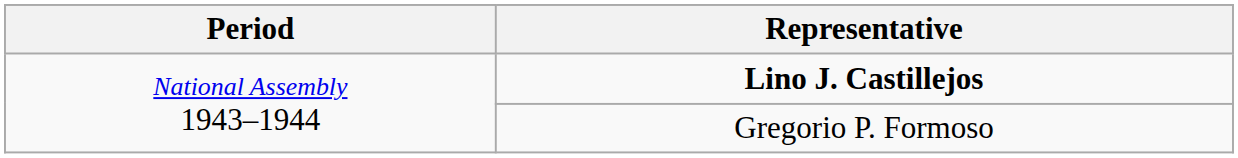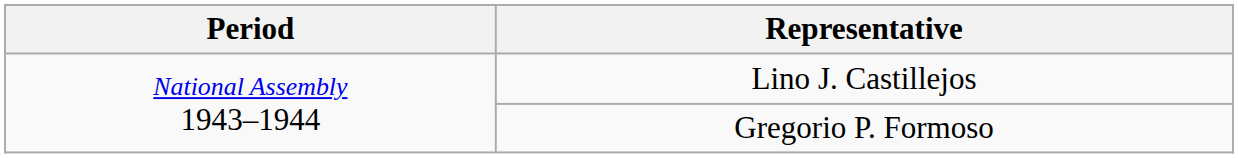Lino J. Castillejos | Representative: bold -> normal
